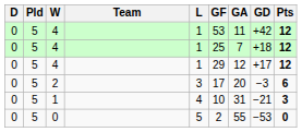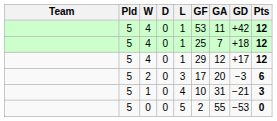columns swapped: Team <-> D
